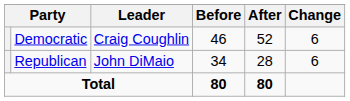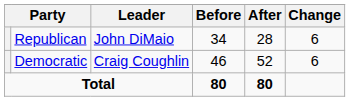rows swapped: Democratic <-> Republican
